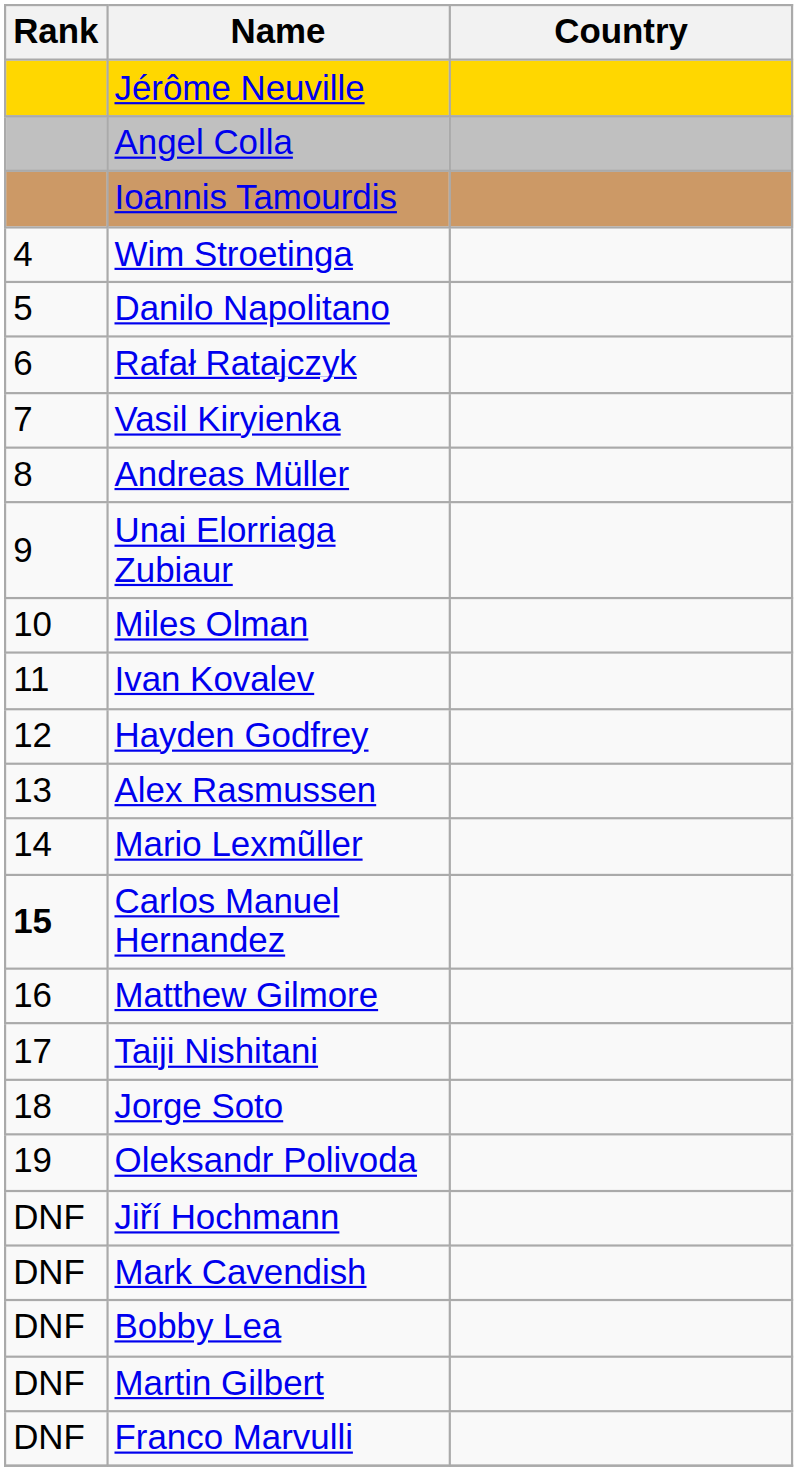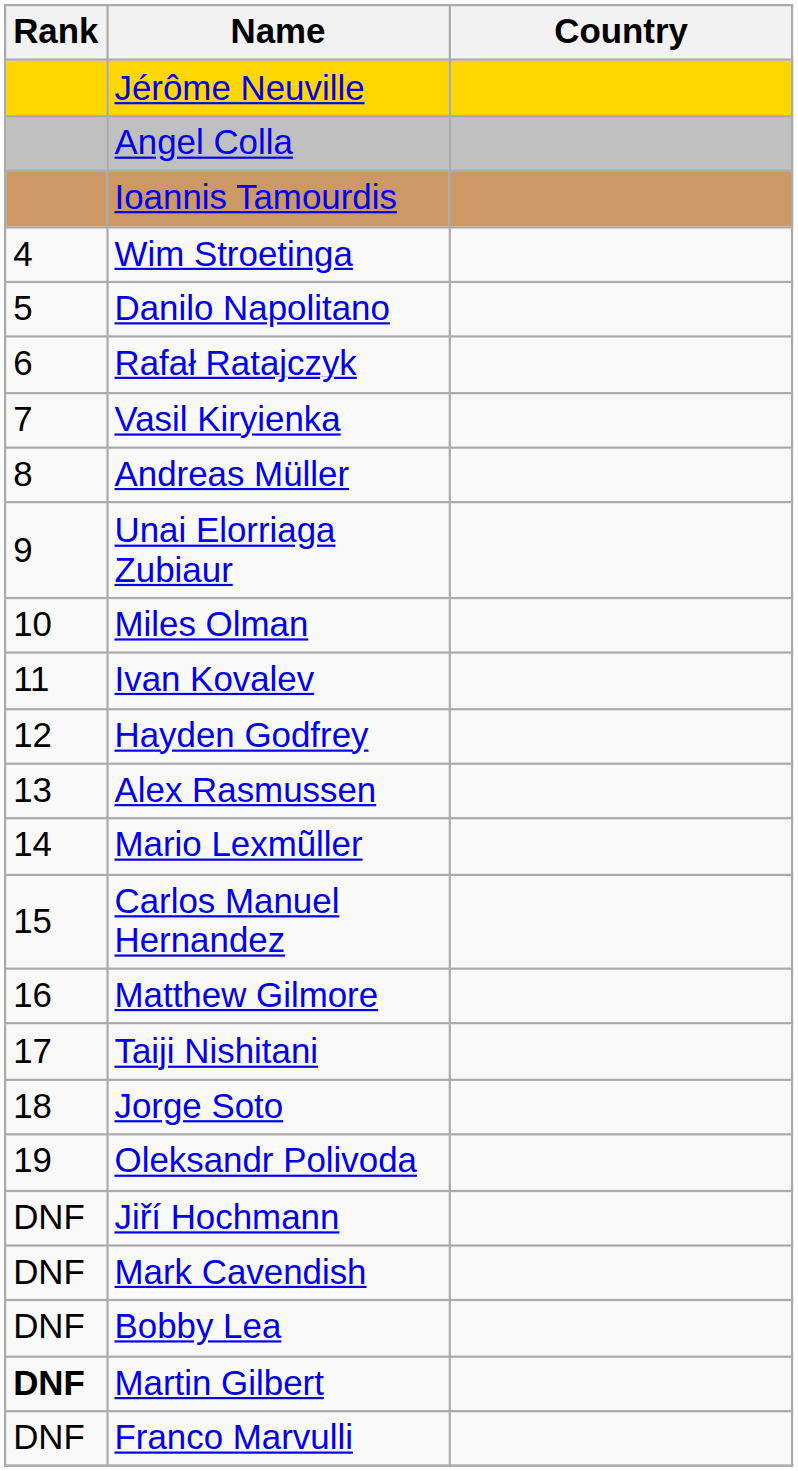Carlos Manuel Hernandez | Rank: bold -> normal
Martin Gilbert | Rank: normal -> bold
